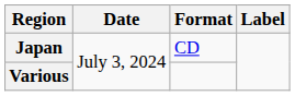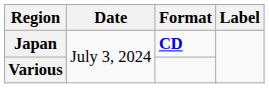Japan | Format: normal -> bold
